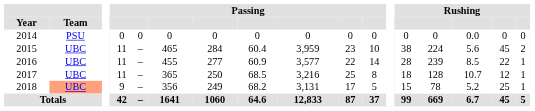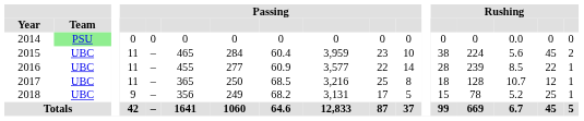2014 | Team: no background -> lightgreen background
2018 | Team: lightsalmon background -> no background
